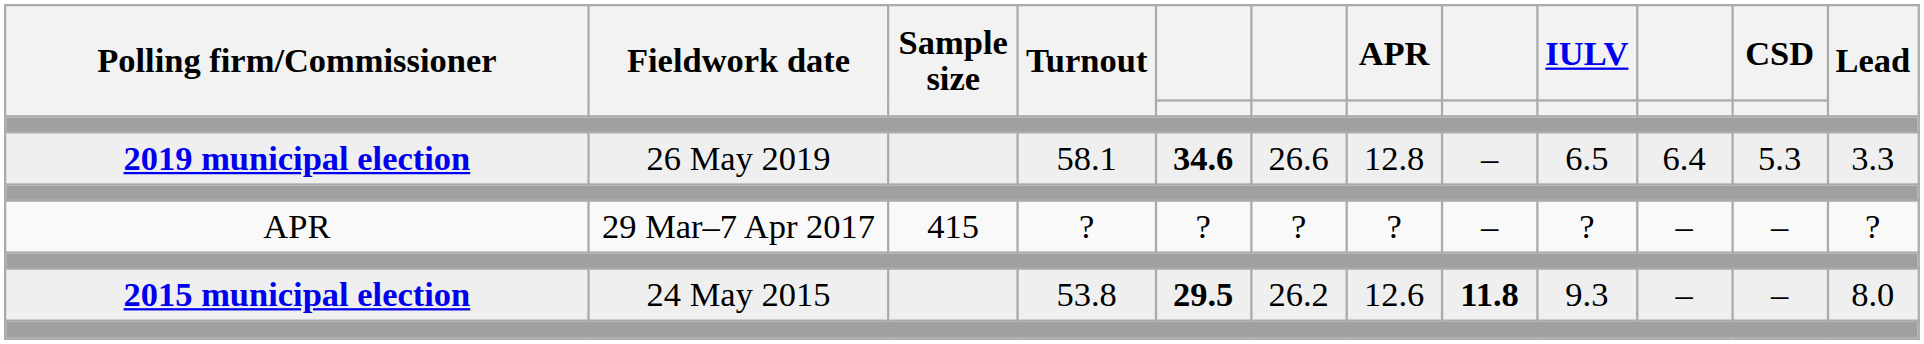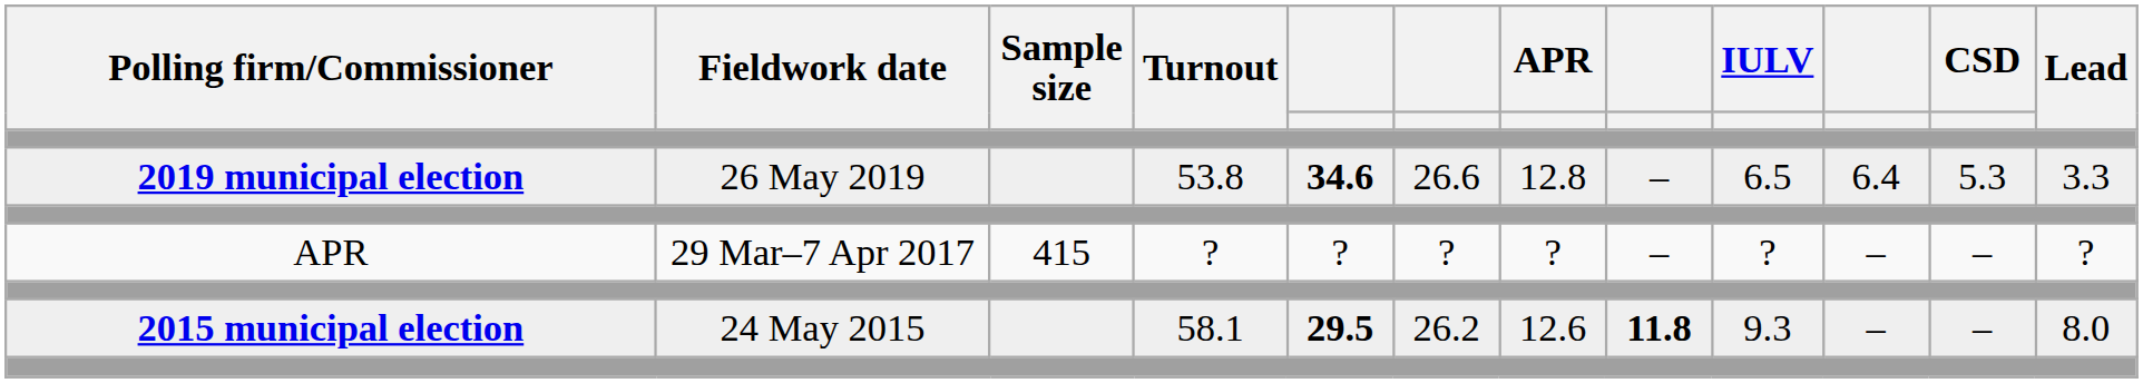2019 municipal election | Turnout: 58.1 -> 53.8
2015 municipal election | Turnout: 53.8 -> 58.1
